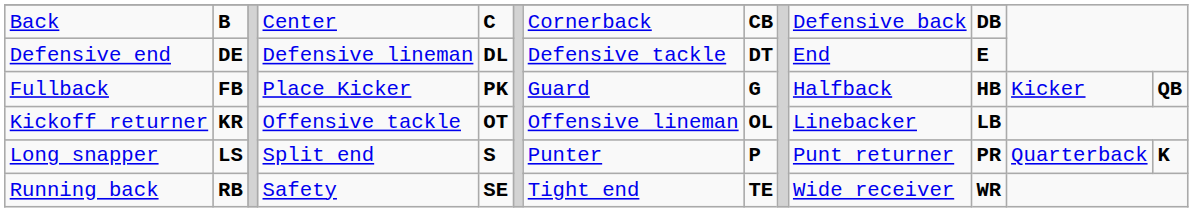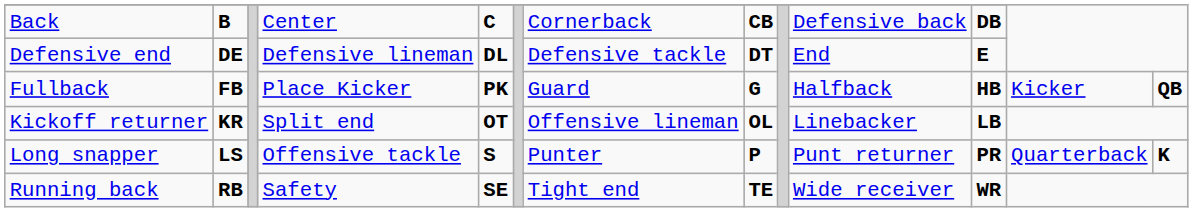Kickoff returner | column 4: Offensive tackle -> Split end
Long snapper | column 4: Split end -> Offensive tackle
